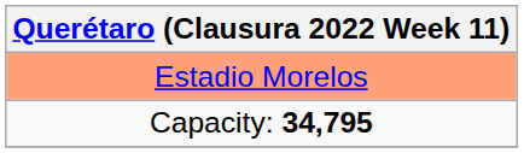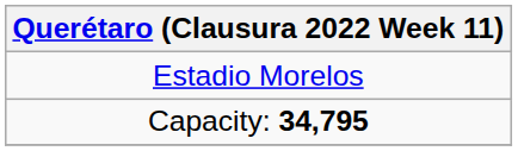row 2 | column 1: lightsalmon background -> no background
